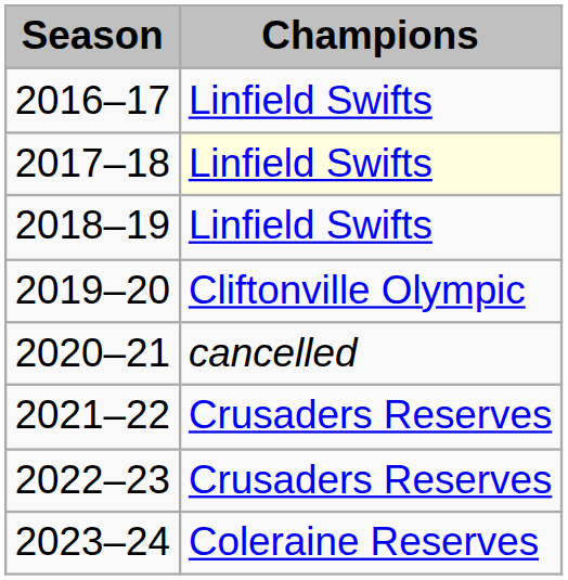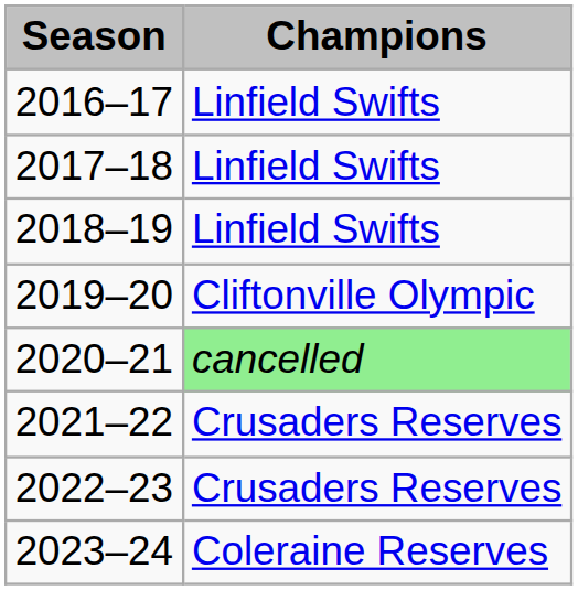2017–18 | Champions: lightyellow background -> no background
2020–21 | Champions: no background -> lightgreen background
